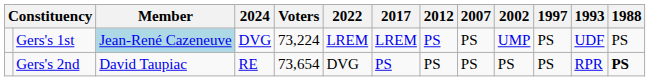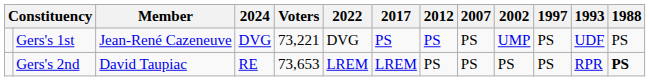Gers's 1st | Member: lightblue background -> no background
Gers's 1st | Voters: 73,224 -> 73,221
Gers's 1st | 2022: LREM -> DVG
Gers's 1st | 2017: LREM -> PS
Gers's 2nd | Voters: 73,654 -> 73,653
Gers's 2nd | 2022: DVG -> LREM
Gers's 2nd | 2017: PS -> LREM
